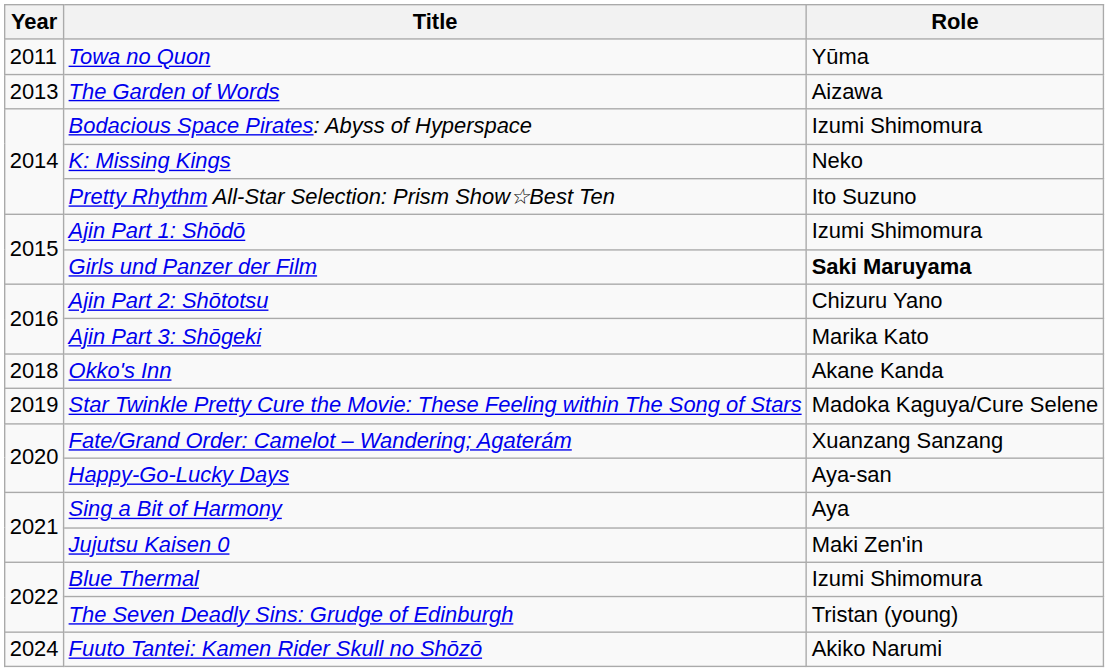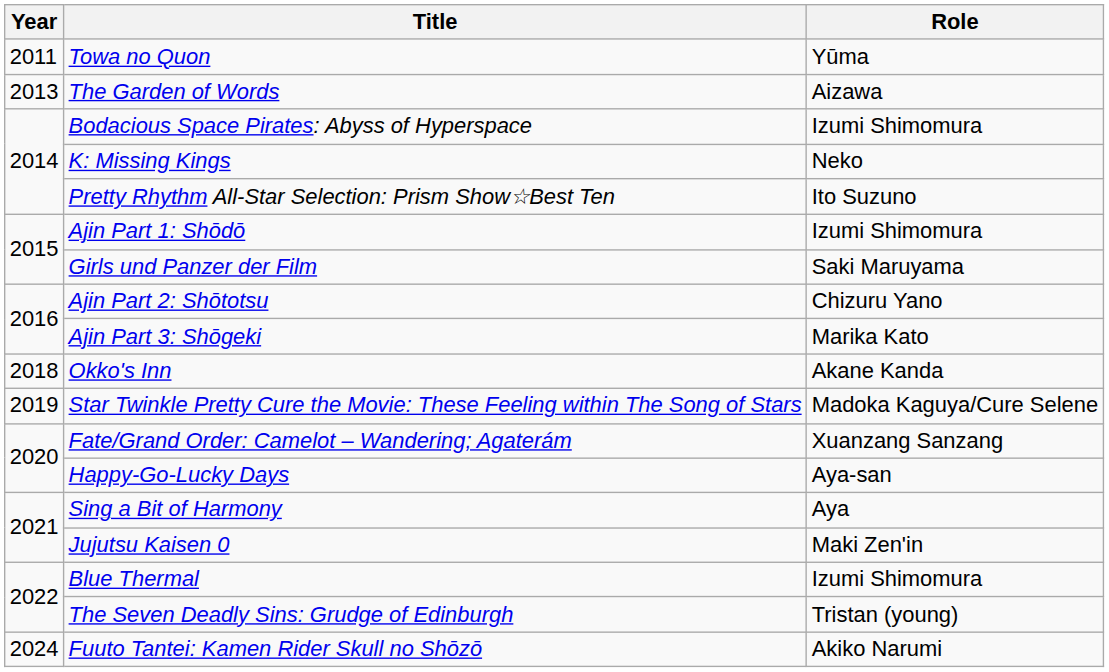Girls und Panzer der Film | Role: bold -> normal
